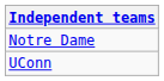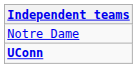row 3 | column 1: normal -> bold
